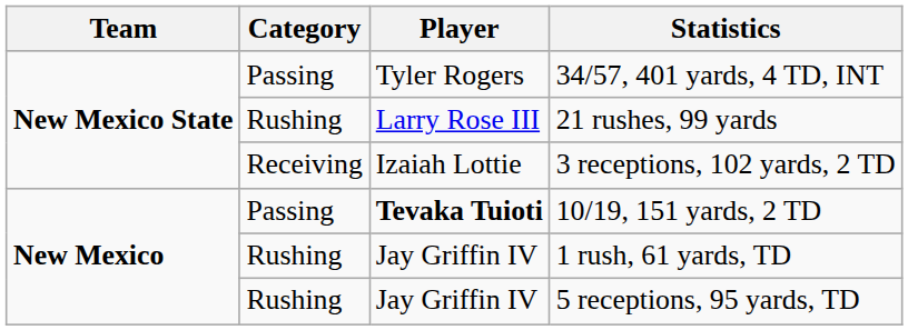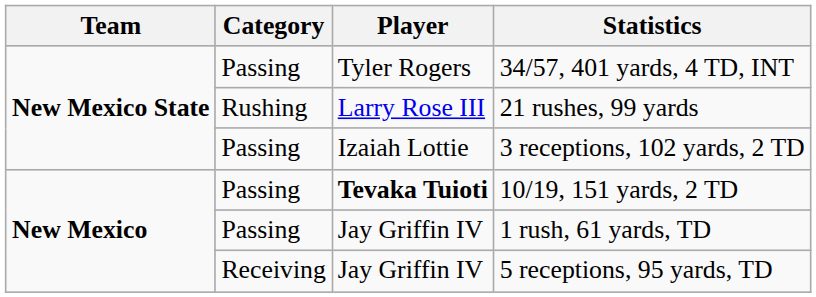3 receptions, 102 yards, 2 TD | Category: Receiving -> Passing
1 rush, 61 yards, TD | Category: Rushing -> Passing
5 receptions, 95 yards, TD | Category: Rushing -> Receiving
